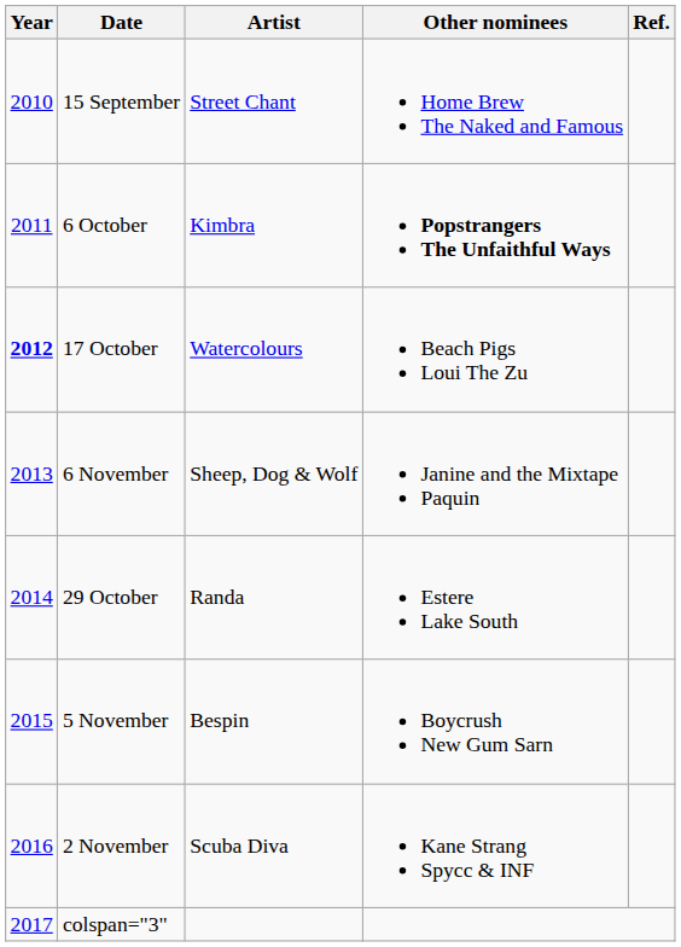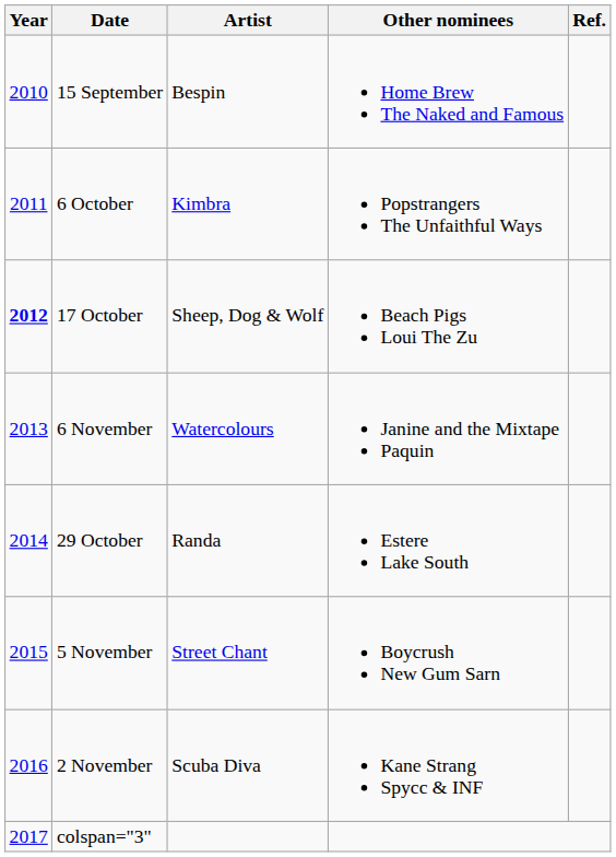15 September | Artist: Street Chant -> Bespin
6 October | Other nominees: bold -> normal
17 October | Artist: Watercolours -> Sheep, Dog & Wolf
6 November | Artist: Sheep, Dog & Wolf -> Watercolours
5 November | Artist: Bespin -> Street Chant
